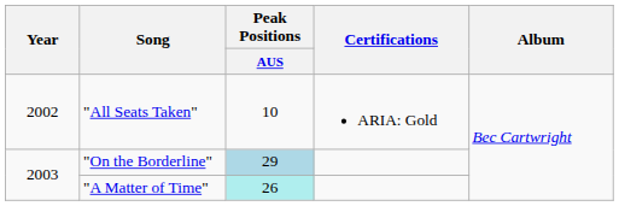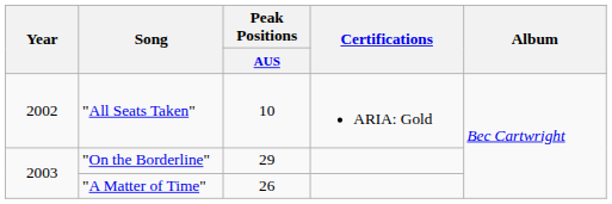"On the Borderline" | Peak Positions / AUS: lightblue background -> no background
"A Matter of Time" | Peak Positions / AUS: paleturquoise background -> no background
